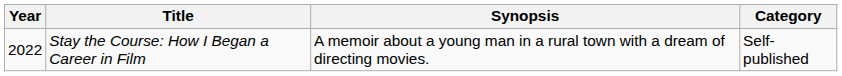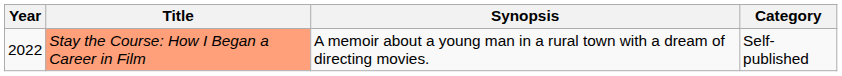row 2 | Title: no background -> lightsalmon background
